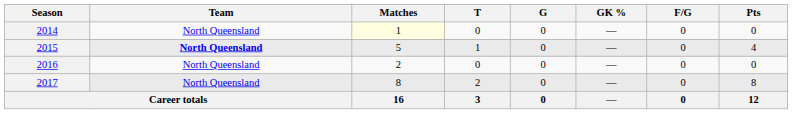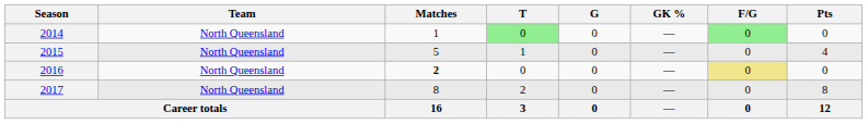2014 | Matches: lightyellow background -> no background
2014 | T: no background -> lightgreen background
2014 | F/G: no background -> lightgreen background
2015 | Team: bold -> normal
2016 | Matches: normal -> bold
2016 | F/G: no background -> khaki background
